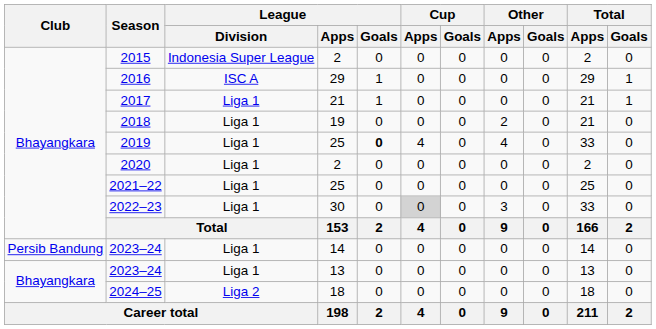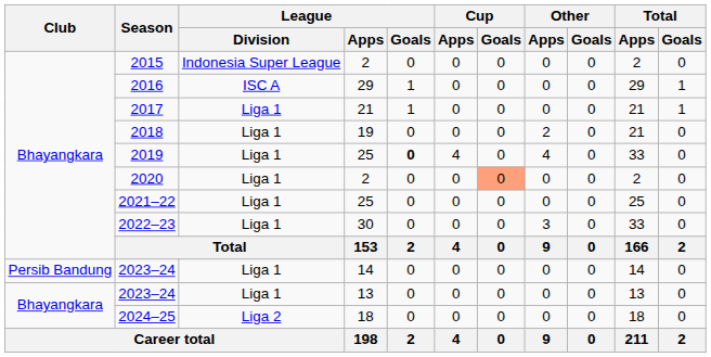2020 | Cup / Goals: no background -> lightsalmon background
2022–23 | Cup / Apps: lightgrey background -> no background
